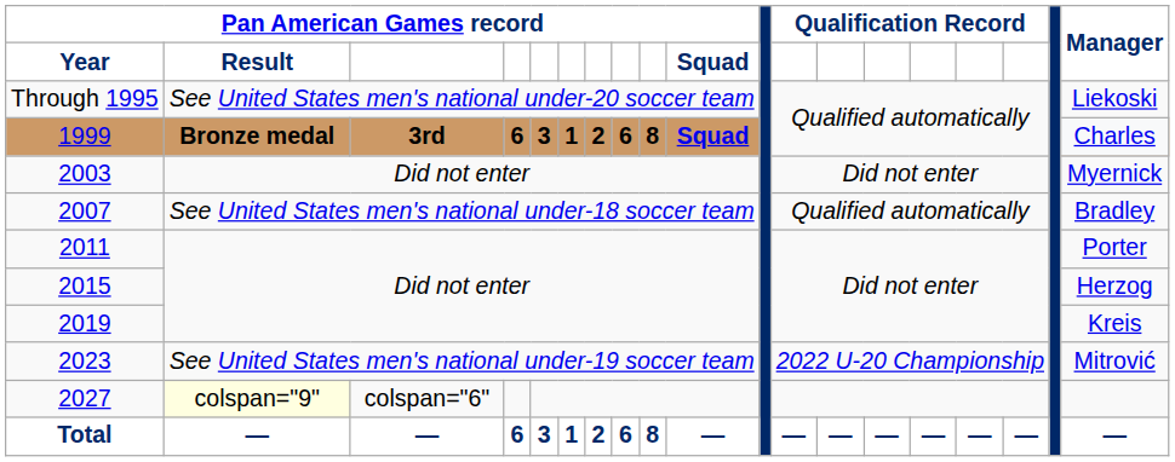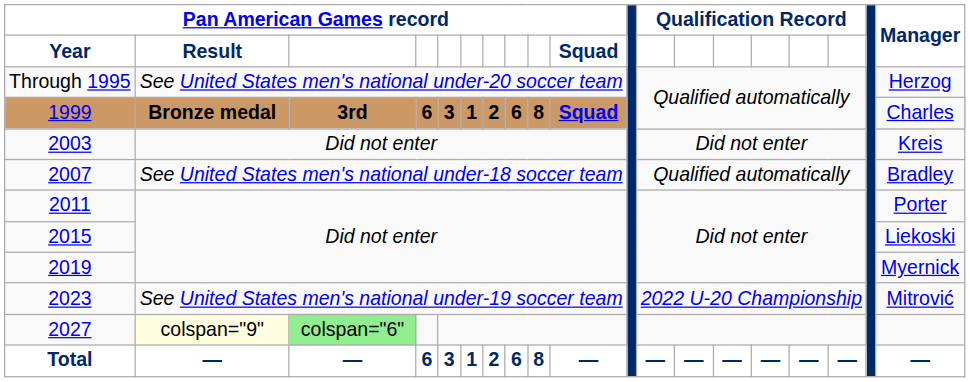Through 1995 | Manager: Liekoski -> Herzog
2003 | Manager: Myernick -> Kreis
2015 | Manager: Herzog -> Liekoski
2019 | Manager: Kreis -> Myernick
2027 | column 3: no background -> lightgreen background
